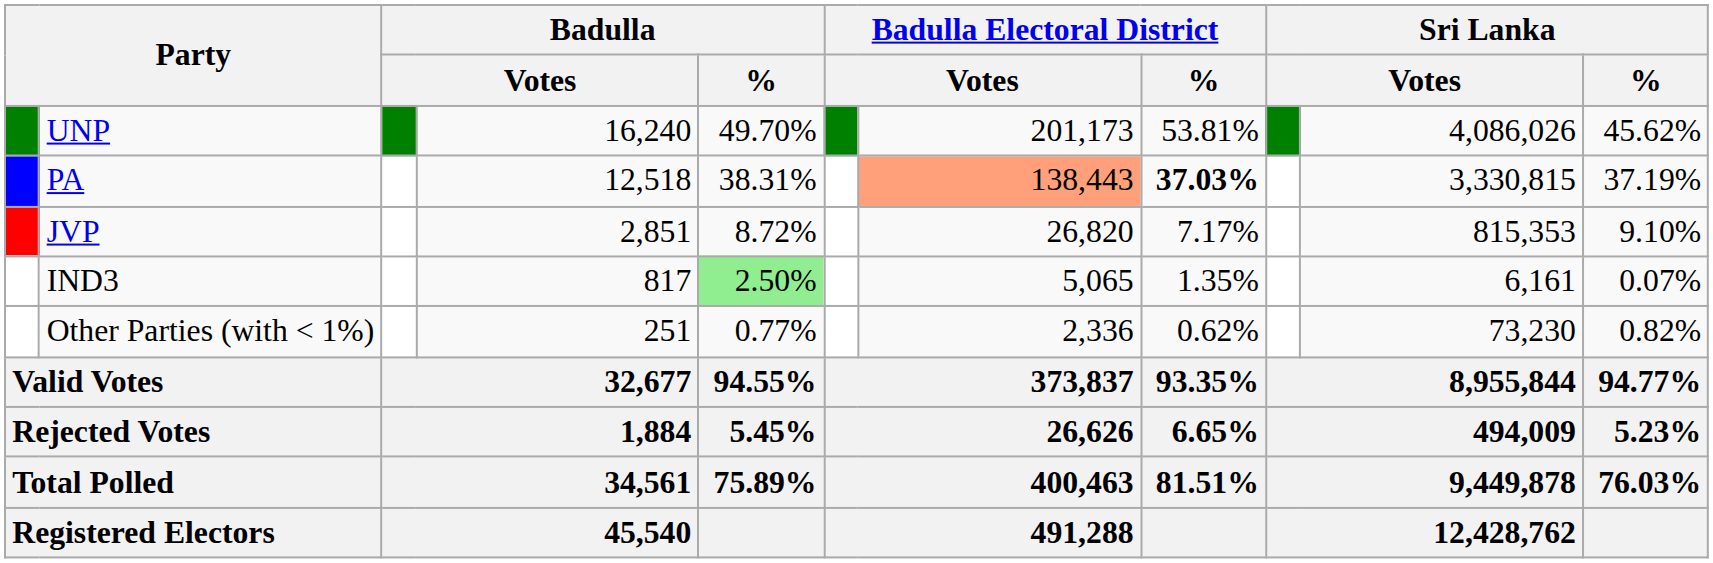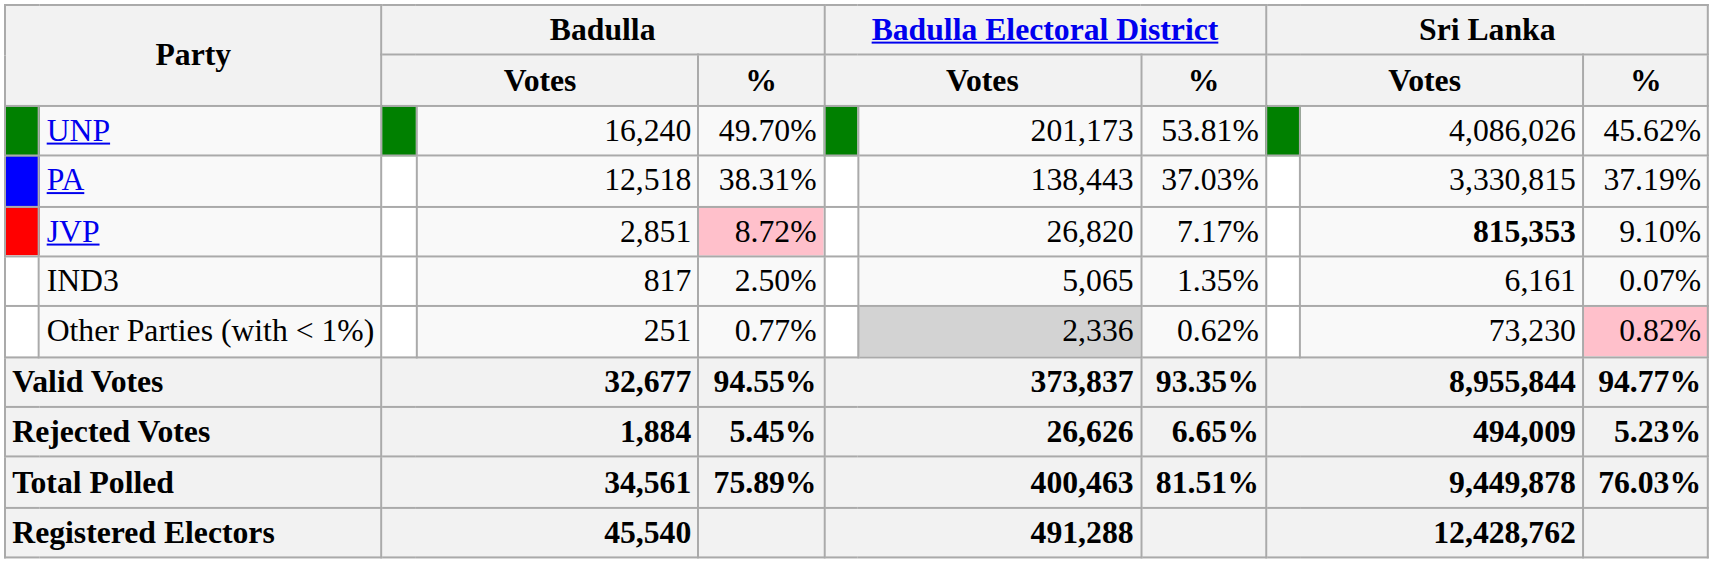PA | column 7: lightsalmon background -> no background
PA | Badulla Electoral District / %: bold -> normal
JVP | Badulla / %: no background -> pink background
JVP | column 10: normal -> bold
IND3 | Badulla / %: lightgreen background -> no background
Other Parties (with < 1%) | column 7: no background -> lightgrey background
Other Parties (with < 1%) | Sri Lanka / %: no background -> pink background
